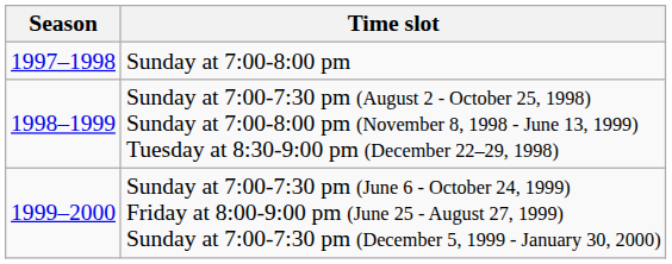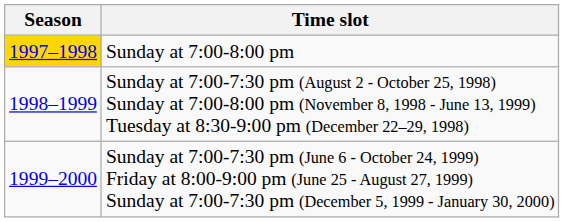Sunday at 7:00-8:00 pm | Season: no background -> gold background
